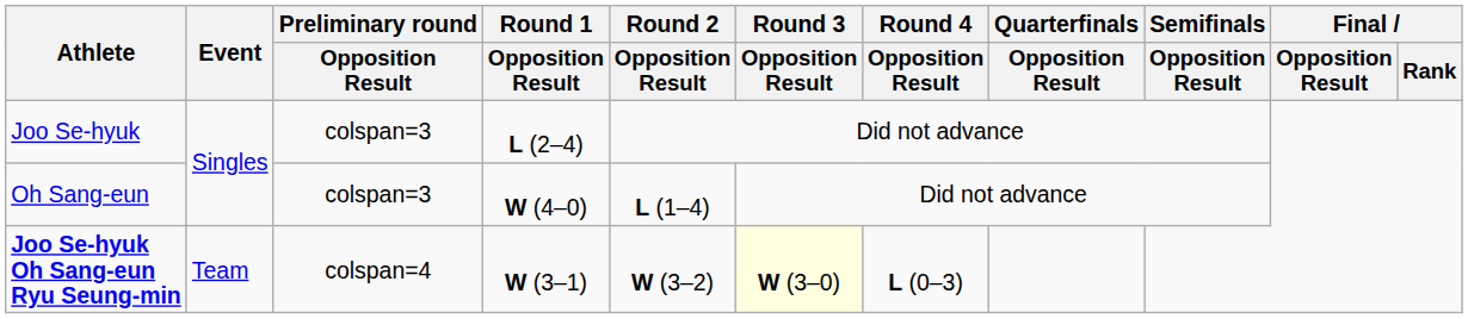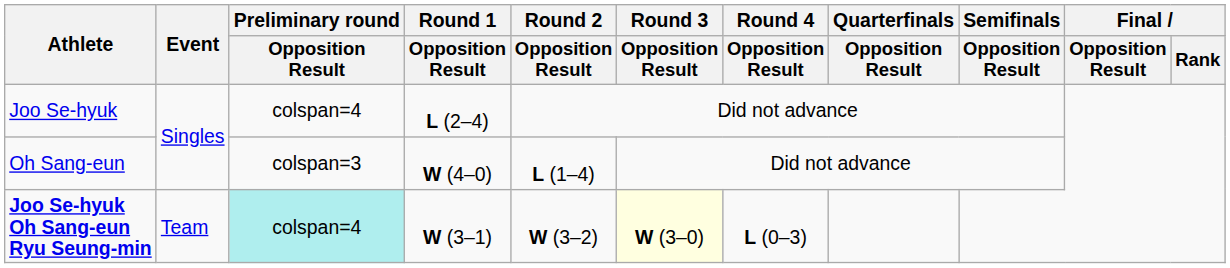Joo Se-hyuk | Preliminary round / Opposition Result: colspan=3 -> colspan=4
Joo Se-hyuk Oh Sang-eun Ryu Seung-min | Preliminary round / Opposition Result: no background -> paleturquoise background
